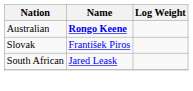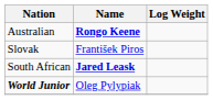South African | Name: normal -> bold
+ row: World Junior | Oleg Pylypiak
